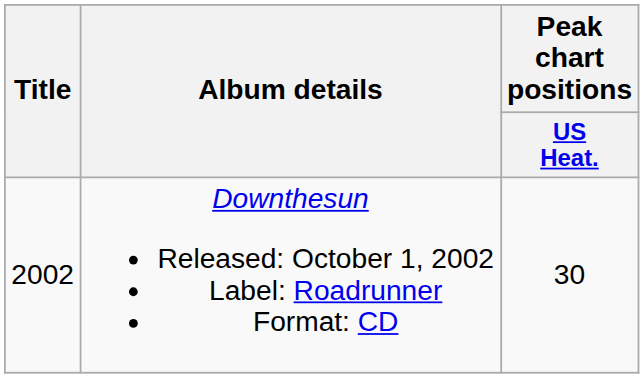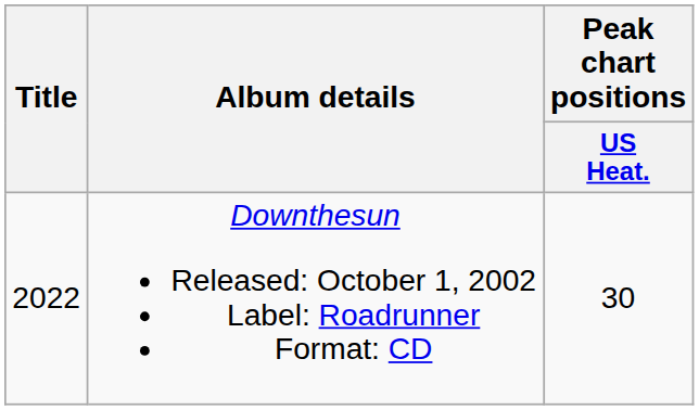row 3 | Title: 2002 -> 2022
